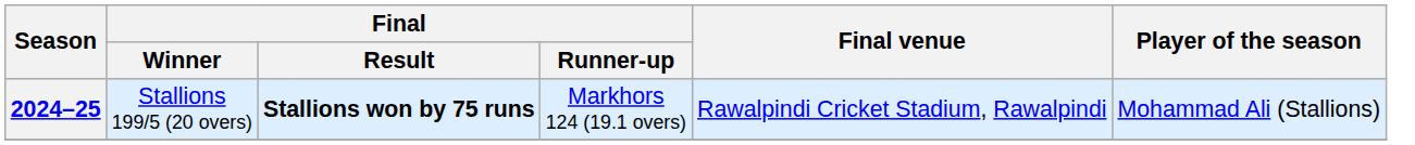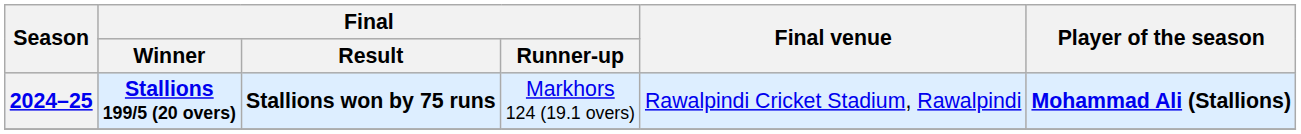2024–25 | Final / Winner: normal -> bold
2024–25 | Player of the season: normal -> bold
